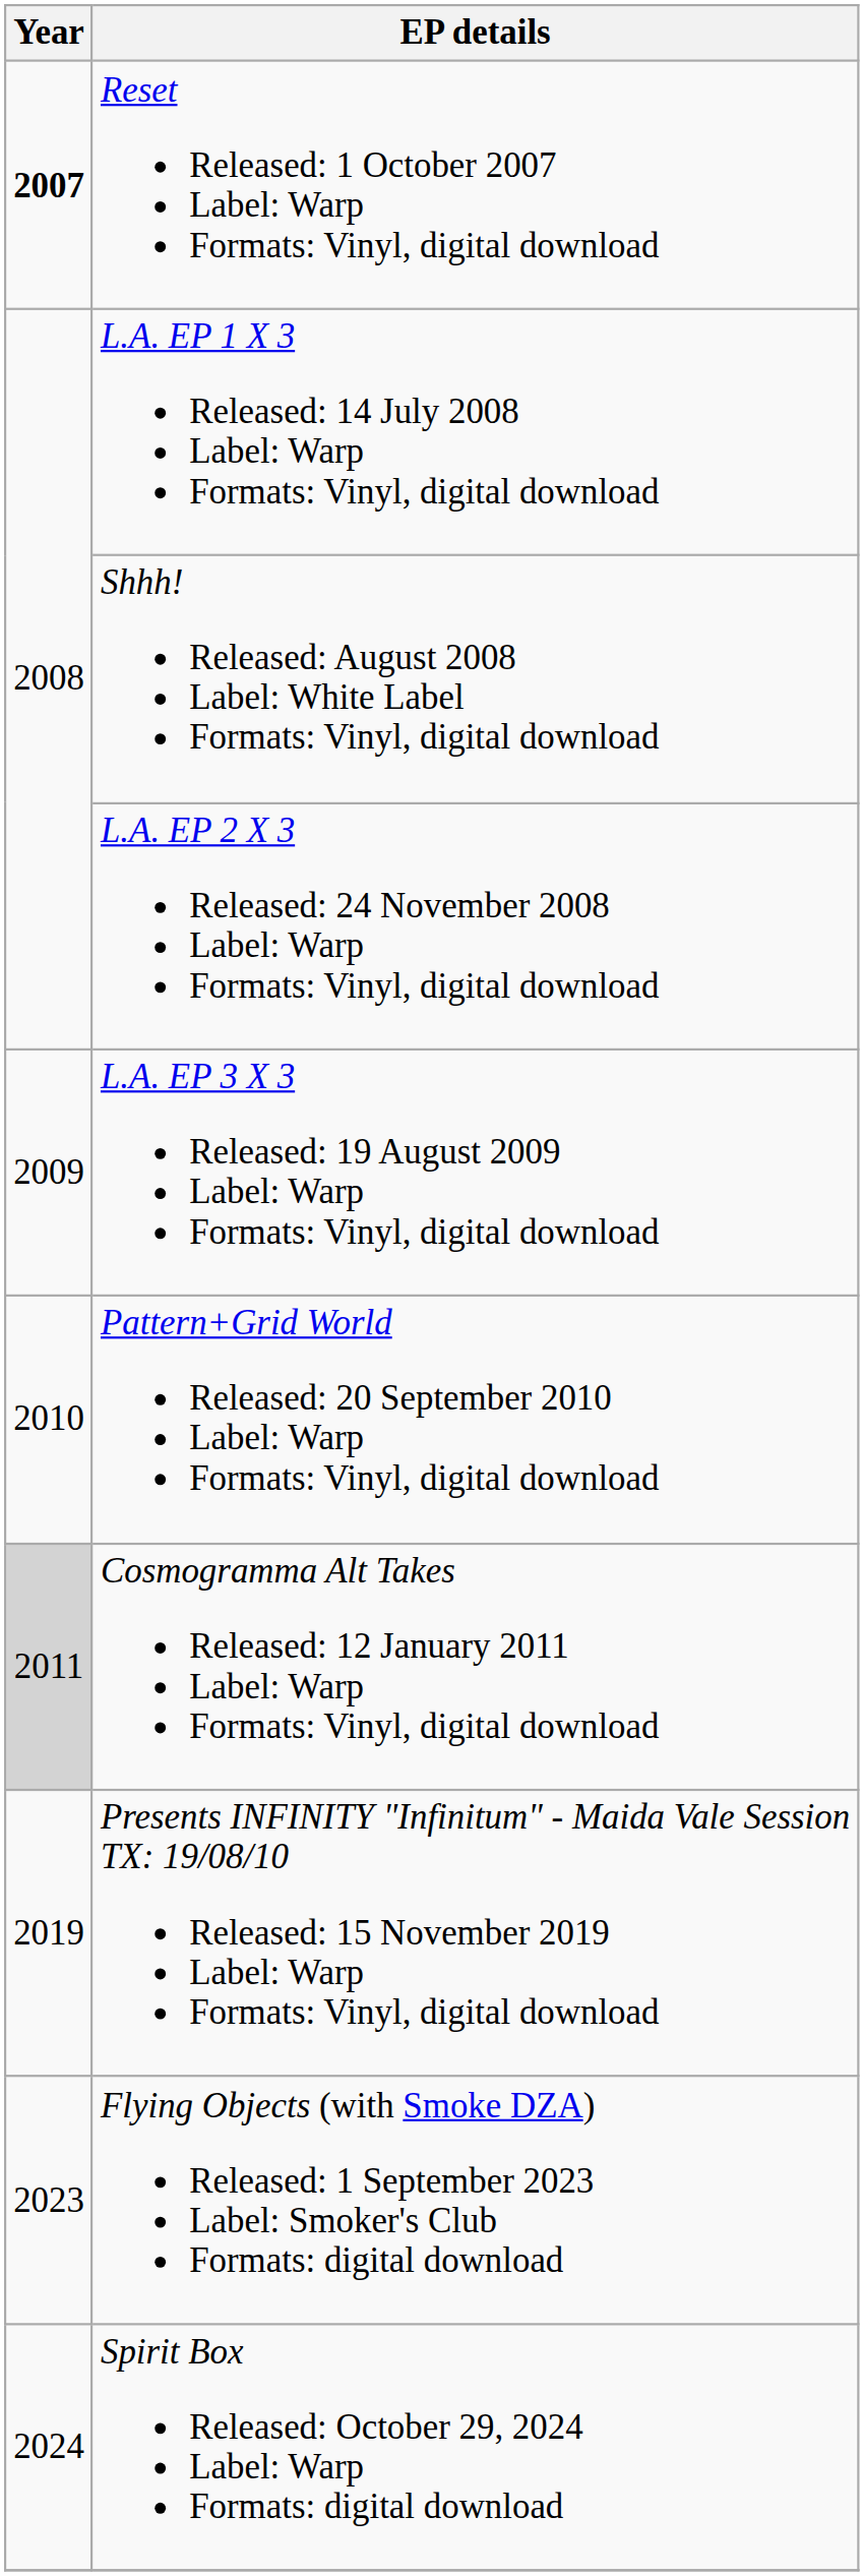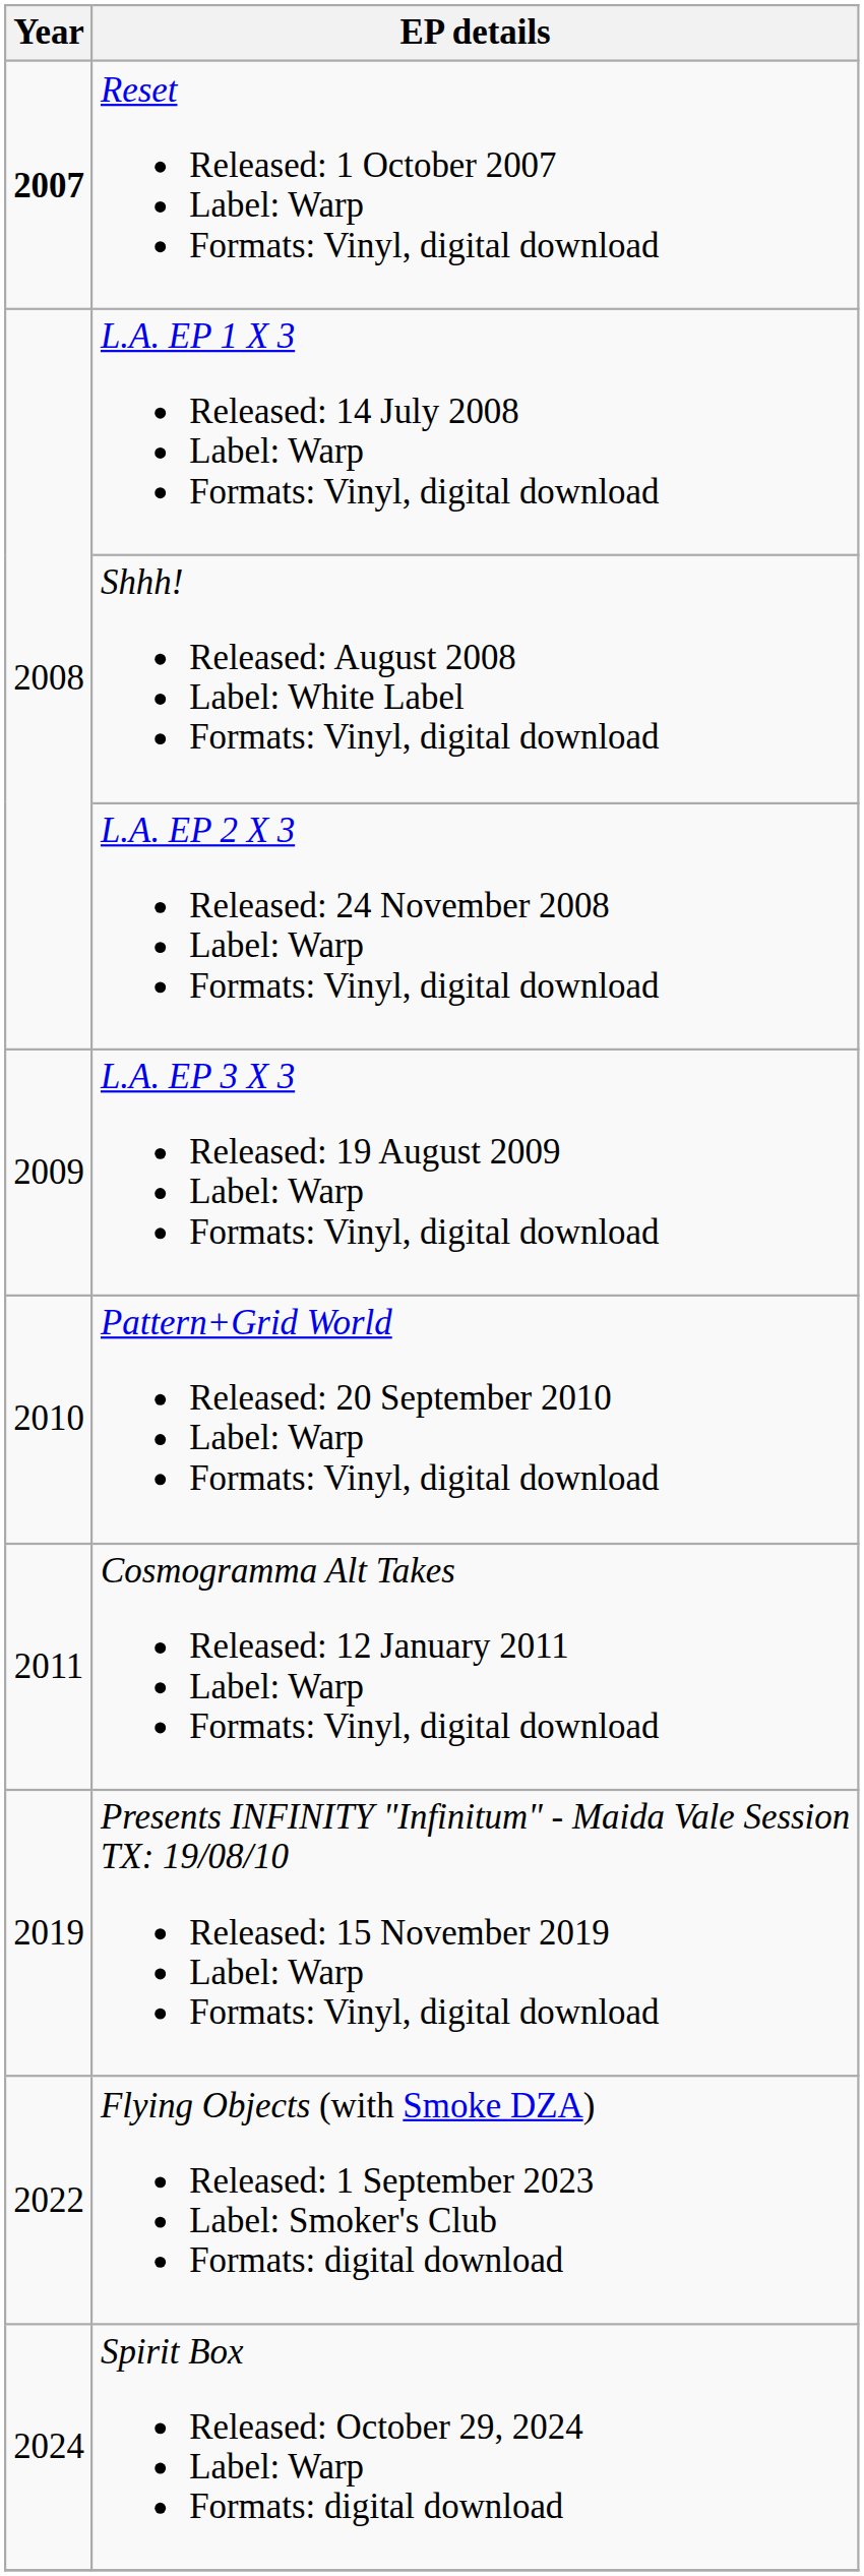row 8 | Year: lightgrey background -> no background
row 10 | Year: 2023 -> 2022
